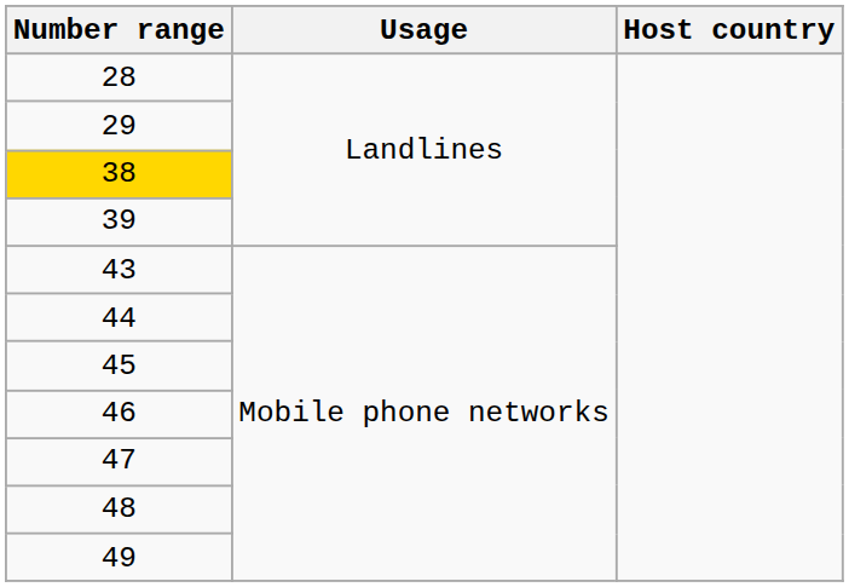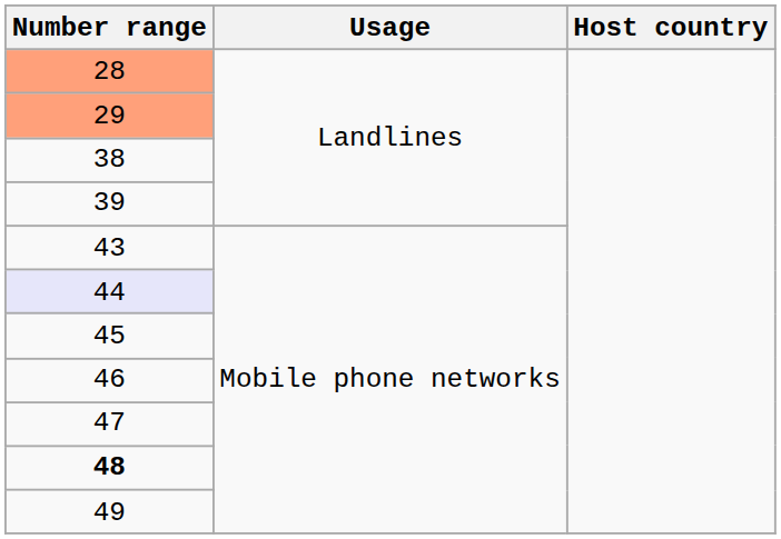28 | Number range: no background -> lightsalmon background
29 | Number range: no background -> lightsalmon background
38 | Number range: gold background -> no background
44 | Number range: no background -> lavender background
48 | Number range: normal -> bold
